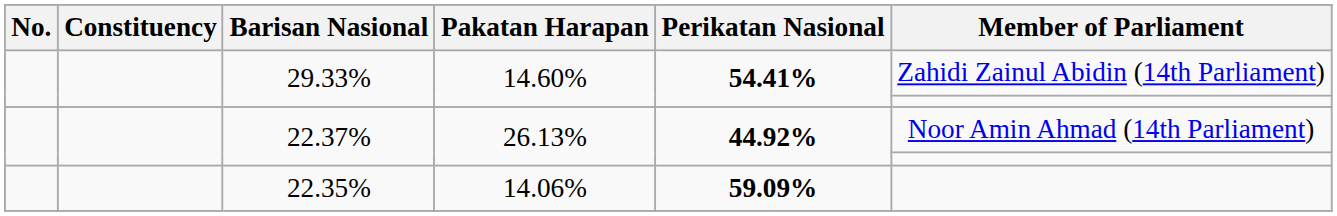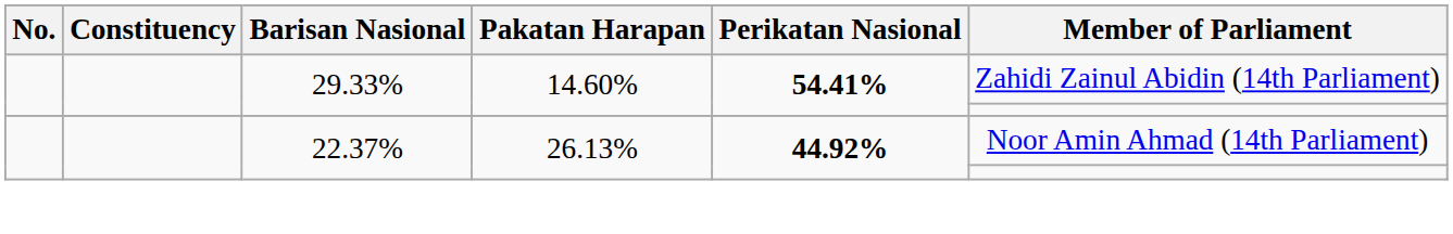- row: 22.35% | 14.06% | 59.09%
